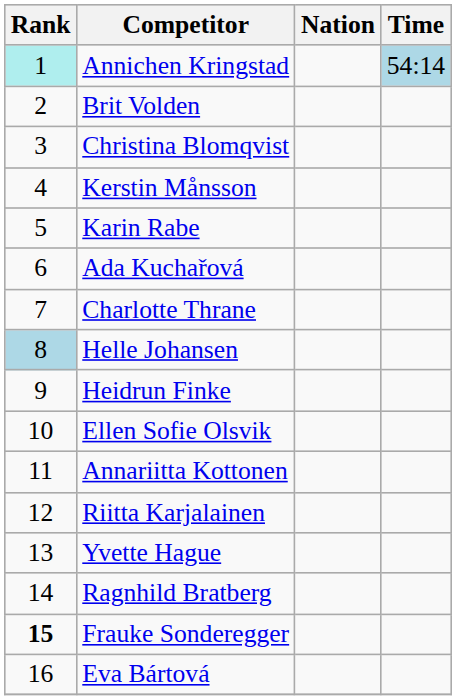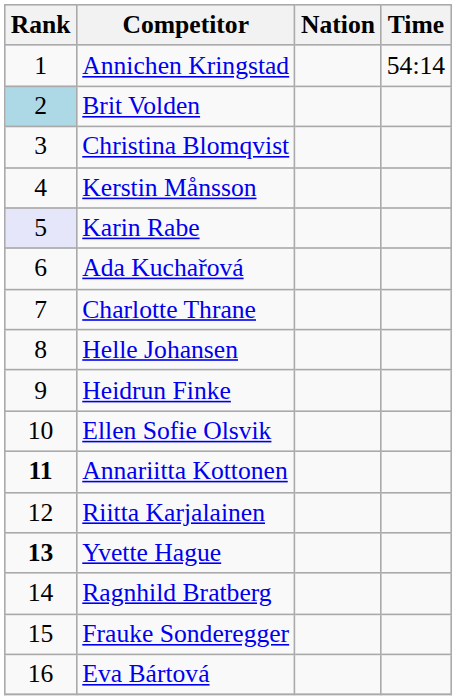Annichen Kringstad | Rank: paleturquoise background -> no background
Annichen Kringstad | Time: lightblue background -> no background
Brit Volden | Rank: no background -> lightblue background
Karin Rabe | Rank: no background -> lavender background
Helle Johansen | Rank: lightblue background -> no background
Annariitta Kottonen | Rank: normal -> bold
Yvette Hague | Rank: normal -> bold
Frauke Sonderegger | Rank: bold -> normal
